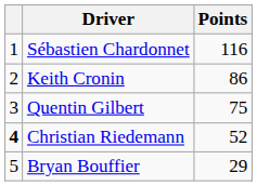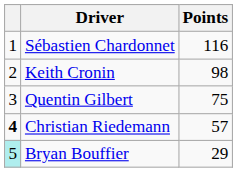Keith Cronin | Points: 86 -> 98
Christian Riedemann | Points: 52 -> 57
Bryan Bouffier | column 1: no background -> paleturquoise background
